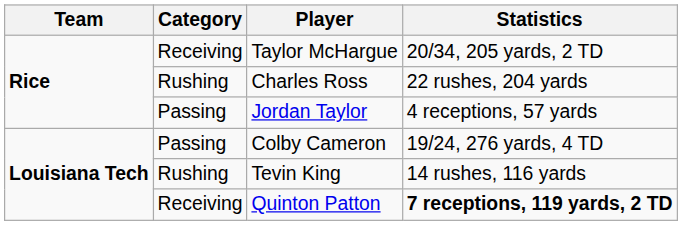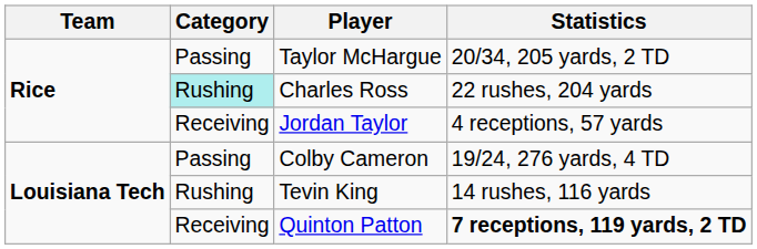Taylor McHargue | Category: Receiving -> Passing
Charles Ross | Category: no background -> paleturquoise background
Jordan Taylor | Category: Passing -> Receiving
